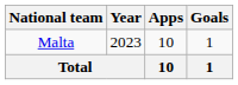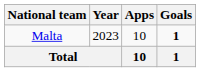Malta | Goals: normal -> bold
